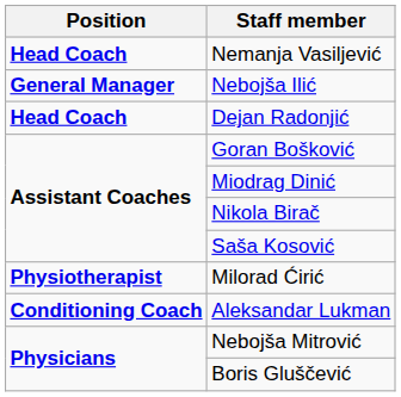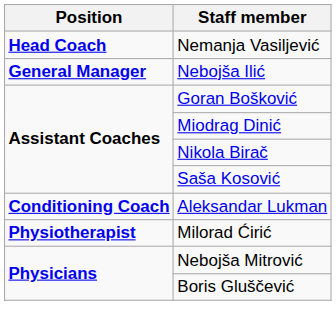- row: Head Coach | Dejan Radonjić
rows swapped: Aleksandar Lukman <-> Milorad Ćirić
